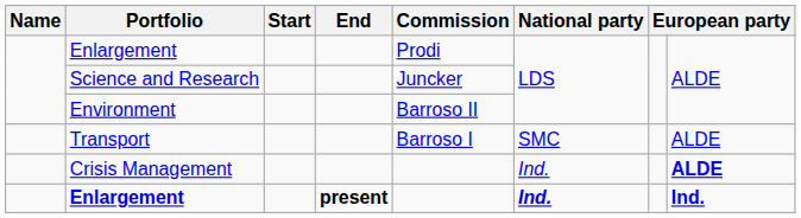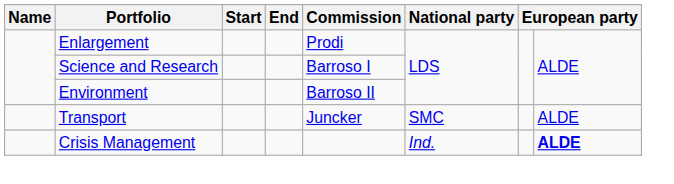Science and Research | Commission: Juncker -> Barroso I
Transport | Commission: Barroso I -> Juncker
- row: Enlargement | present | Ind. | Ind.
